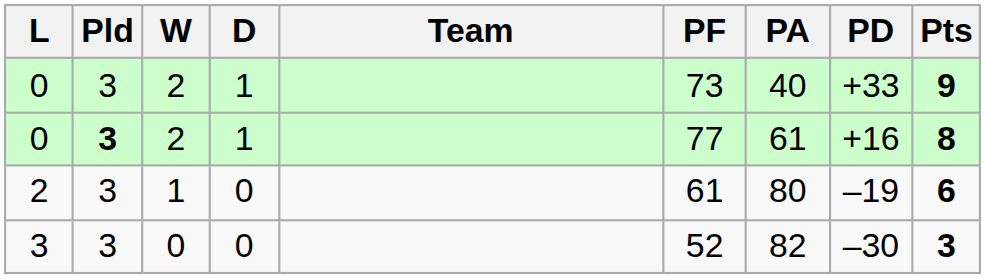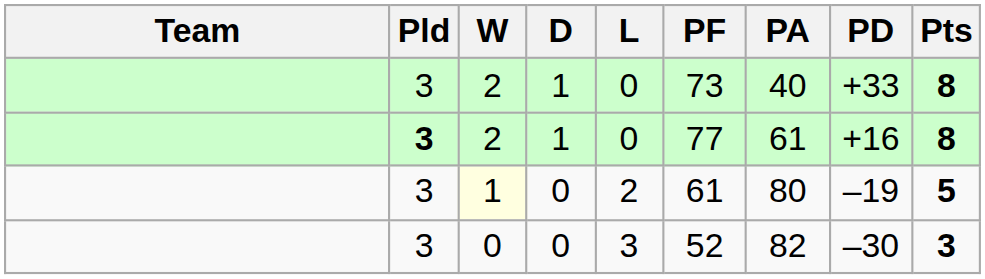columns swapped: Team <-> L
row 2 | Pts: 9 -> 8
row 4 | W: no background -> lightyellow background
row 4 | Pts: 6 -> 5
